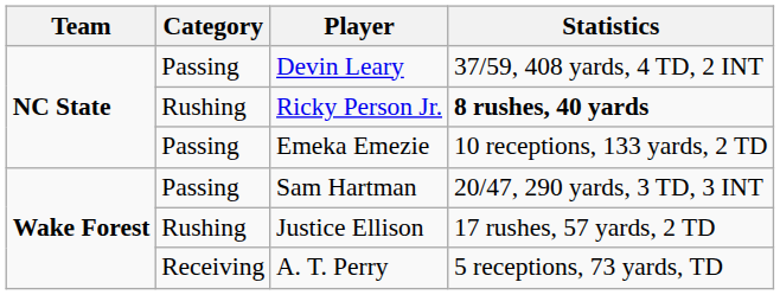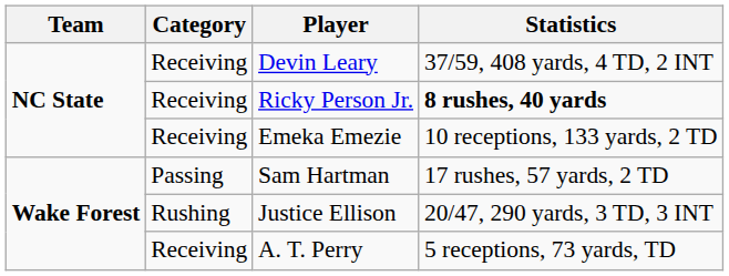Devin Leary | Category: Passing -> Receiving
Ricky Person Jr. | Category: Rushing -> Receiving
Emeka Emezie | Category: Passing -> Receiving
Sam Hartman | Statistics: 20/47, 290 yards, 3 TD, 3 INT -> 17 rushes, 57 yards, 2 TD
Justice Ellison | Statistics: 17 rushes, 57 yards, 2 TD -> 20/47, 290 yards, 3 TD, 3 INT
